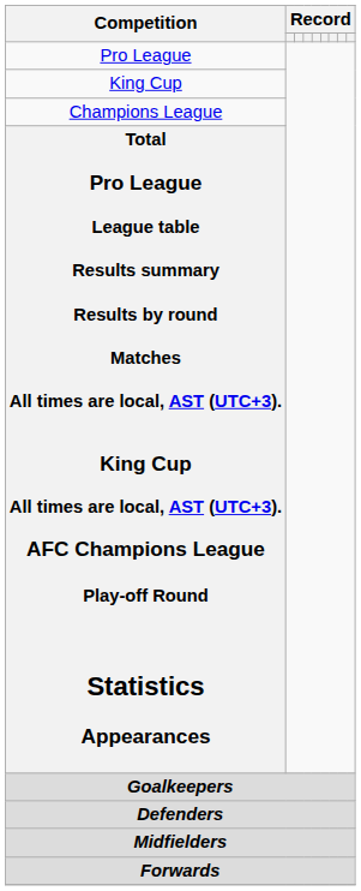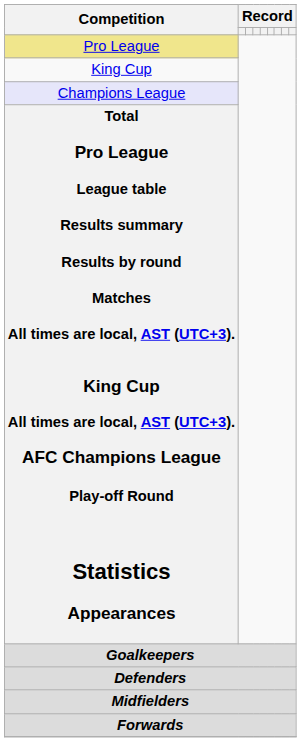Pro League | Competition: no background -> khaki background
Champions League | Competition: no background -> lavender background
